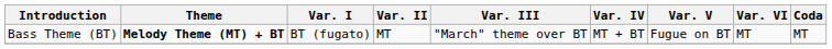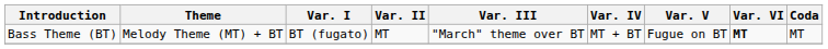Bass Theme (BT) | Theme: bold -> normal
Bass Theme (BT) | Var. VI: normal -> bold
